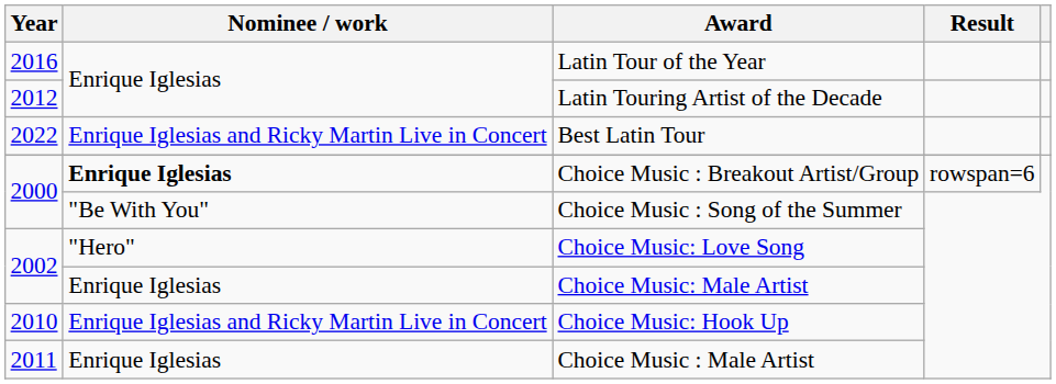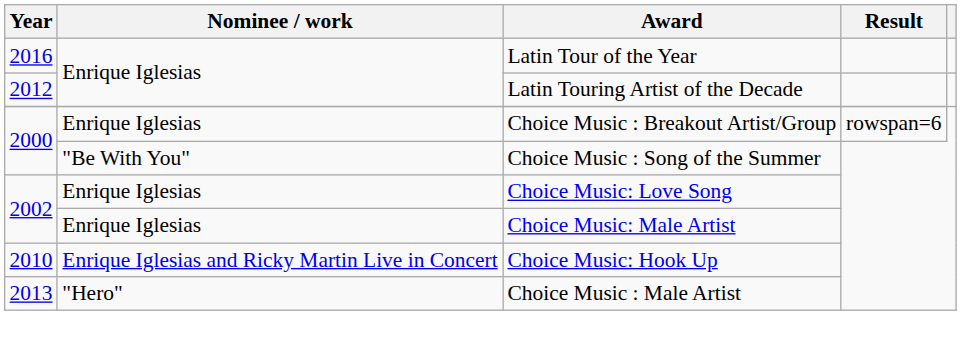- row: 2022 | Enrique Iglesias and Ricky Martin Live in Concert | Best Latin Tour
Choice Music : Breakout Artist/Group | Nominee / work: bold -> normal
Choice Music: Love Song | Nominee / work: "Hero" -> Enrique Iglesias
Choice Music : Male Artist | Year: 2011 -> 2013
Choice Music : Male Artist | Nominee / work: Enrique Iglesias -> "Hero"
